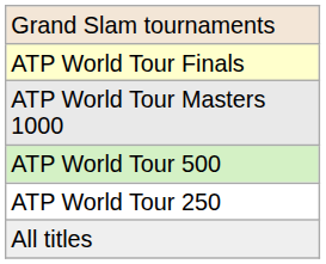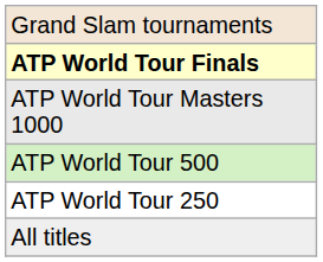row 2 | column 1: normal -> bold
